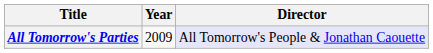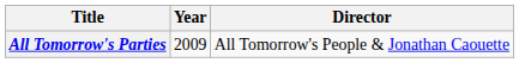row 2 | Director: lavender background -> no background
